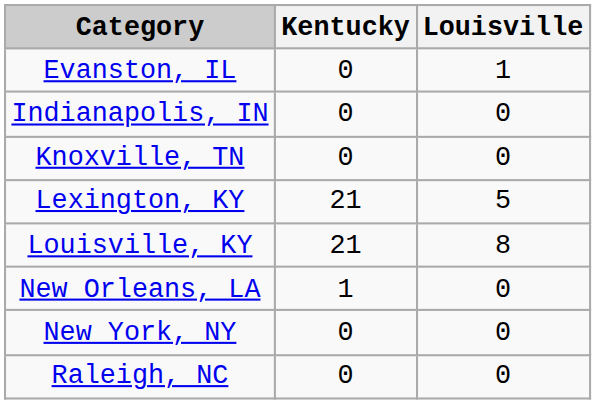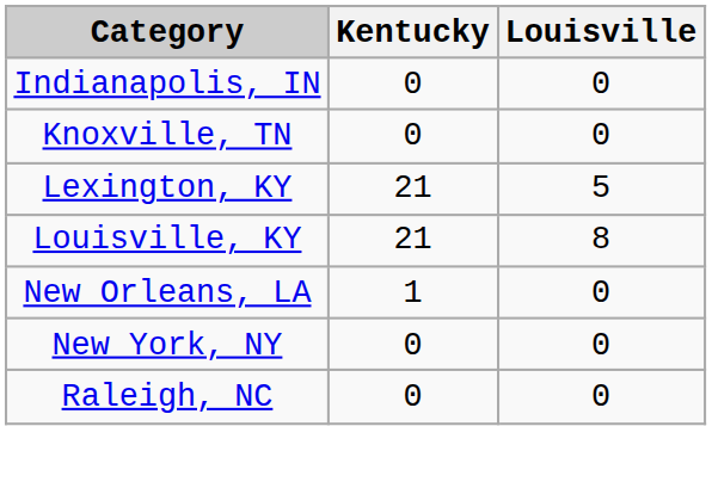- row: Evanston, IL | 0 | 1
